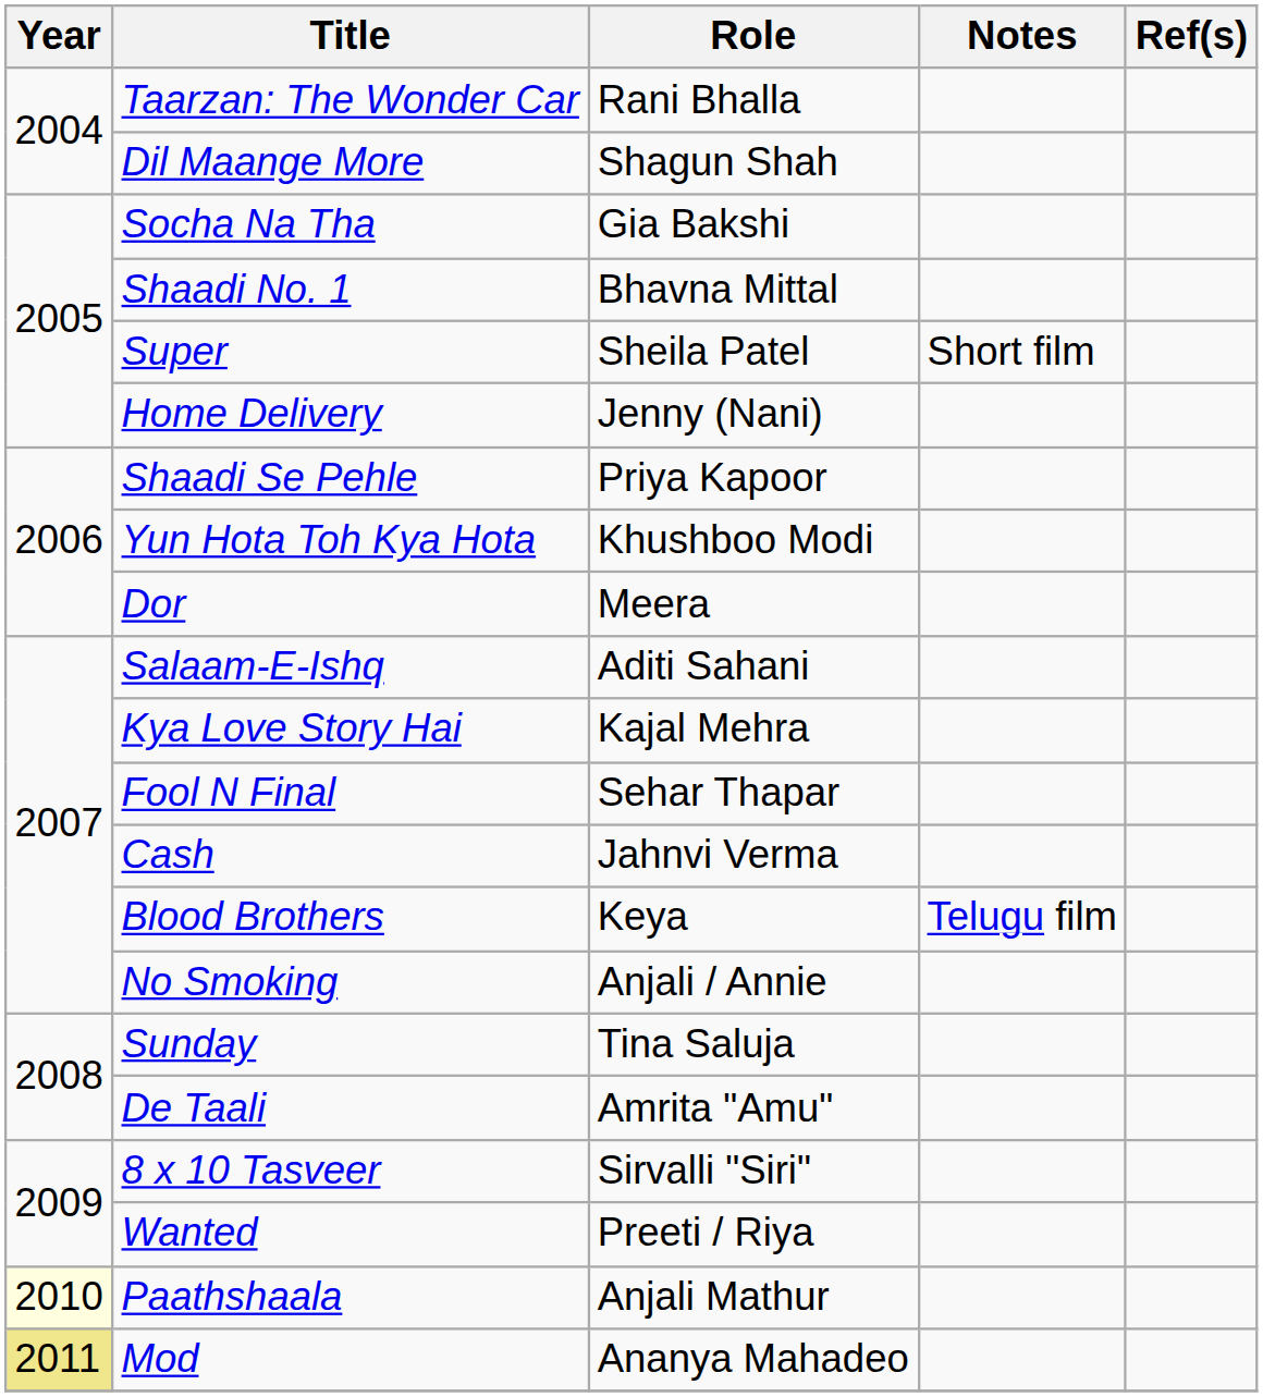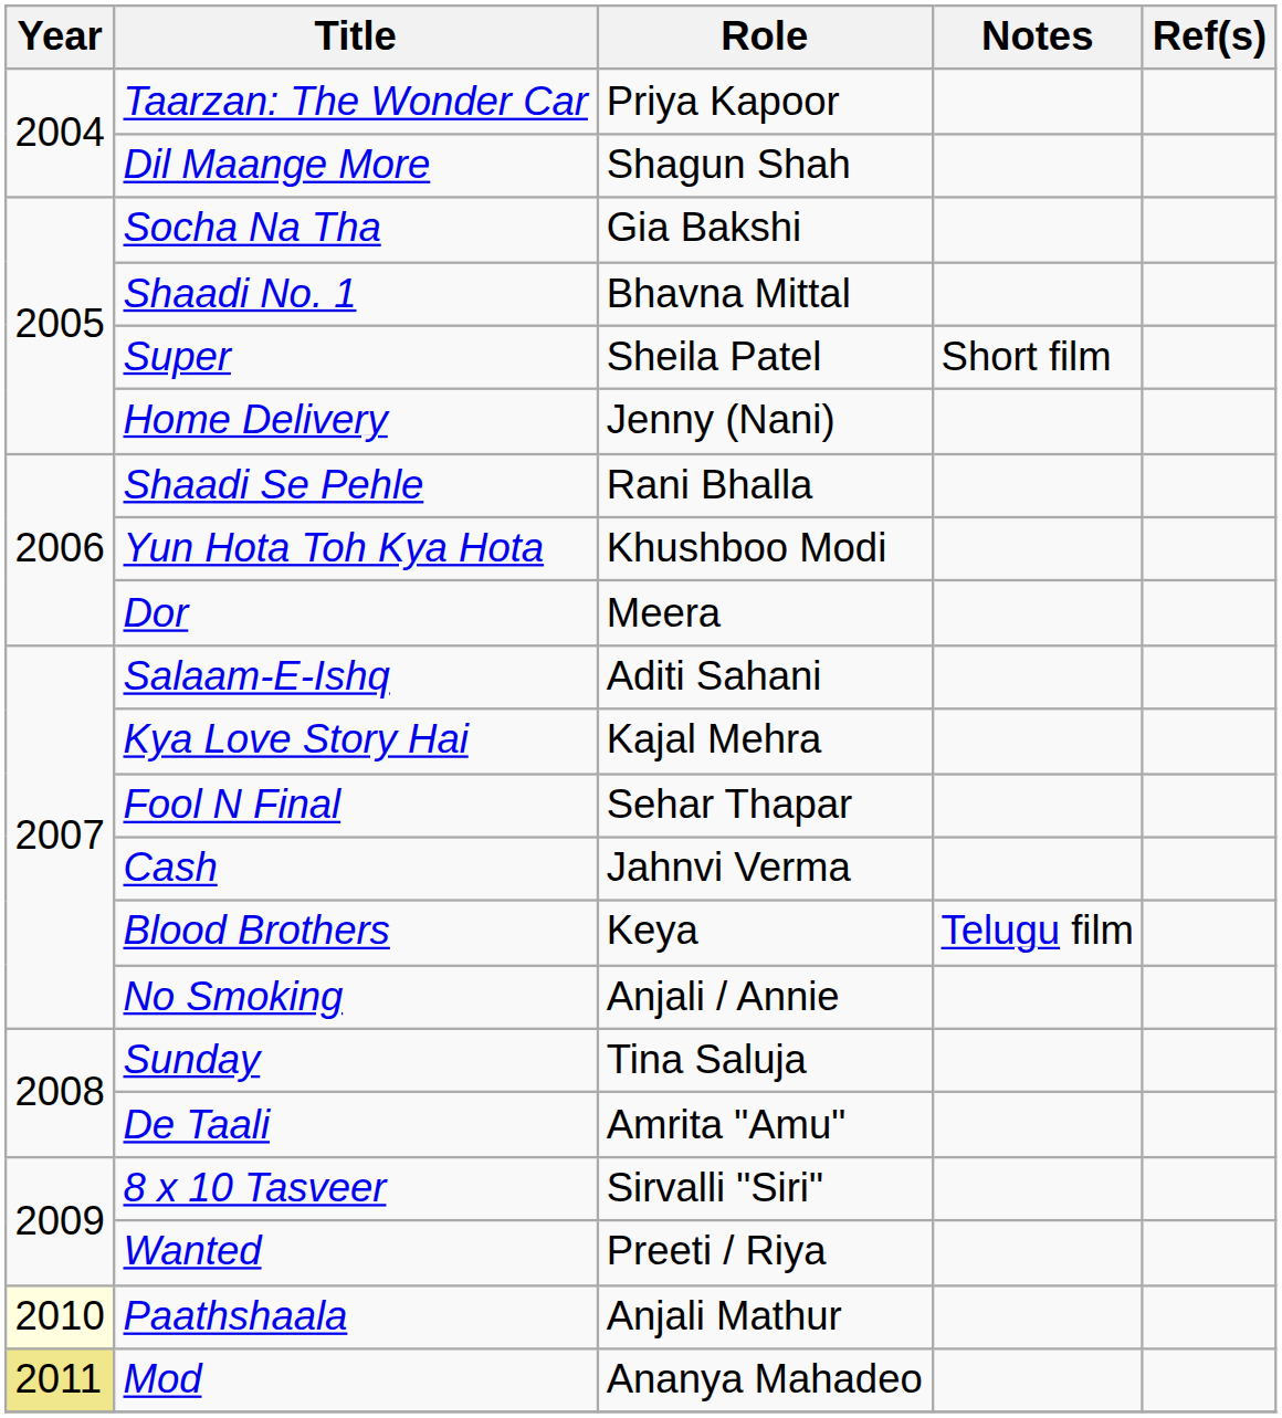Taarzan: The Wonder Car | Role: Rani Bhalla -> Priya Kapoor
Shaadi Se Pehle | Role: Priya Kapoor -> Rani Bhalla
